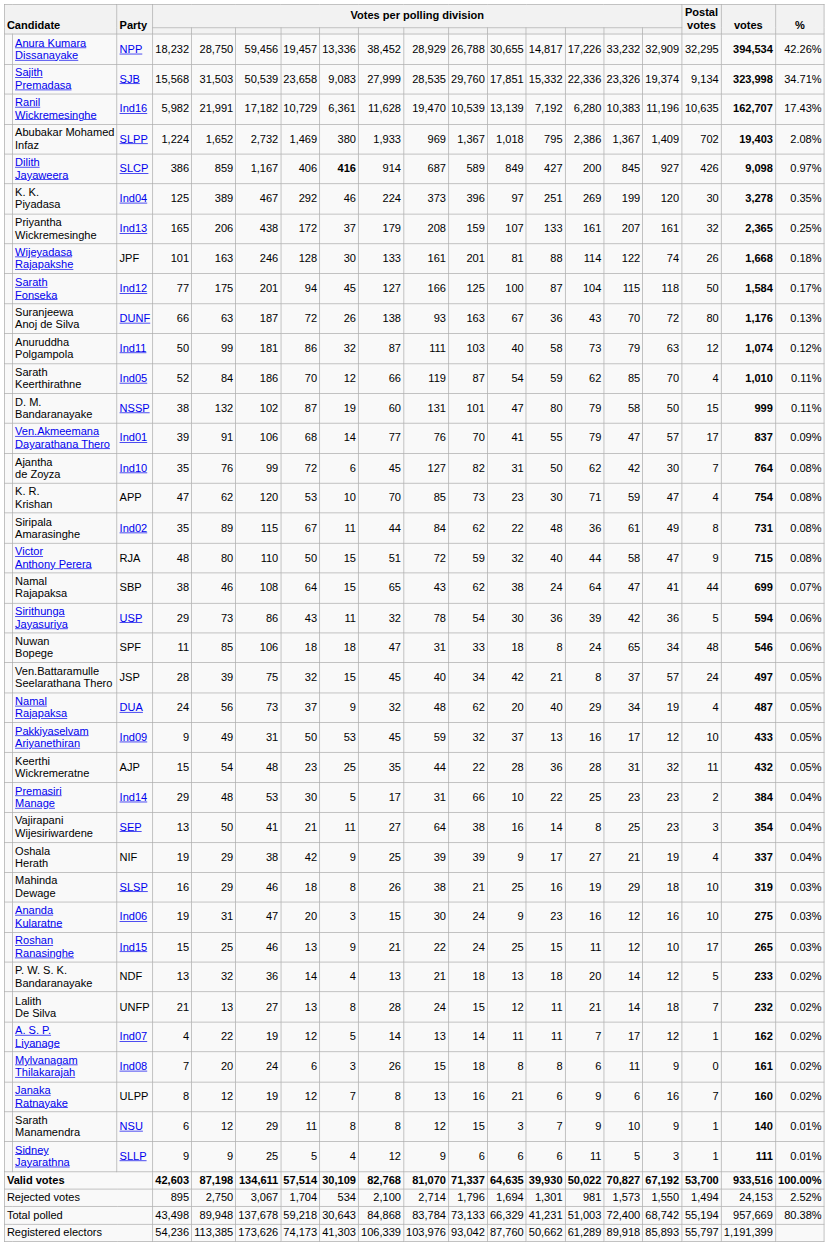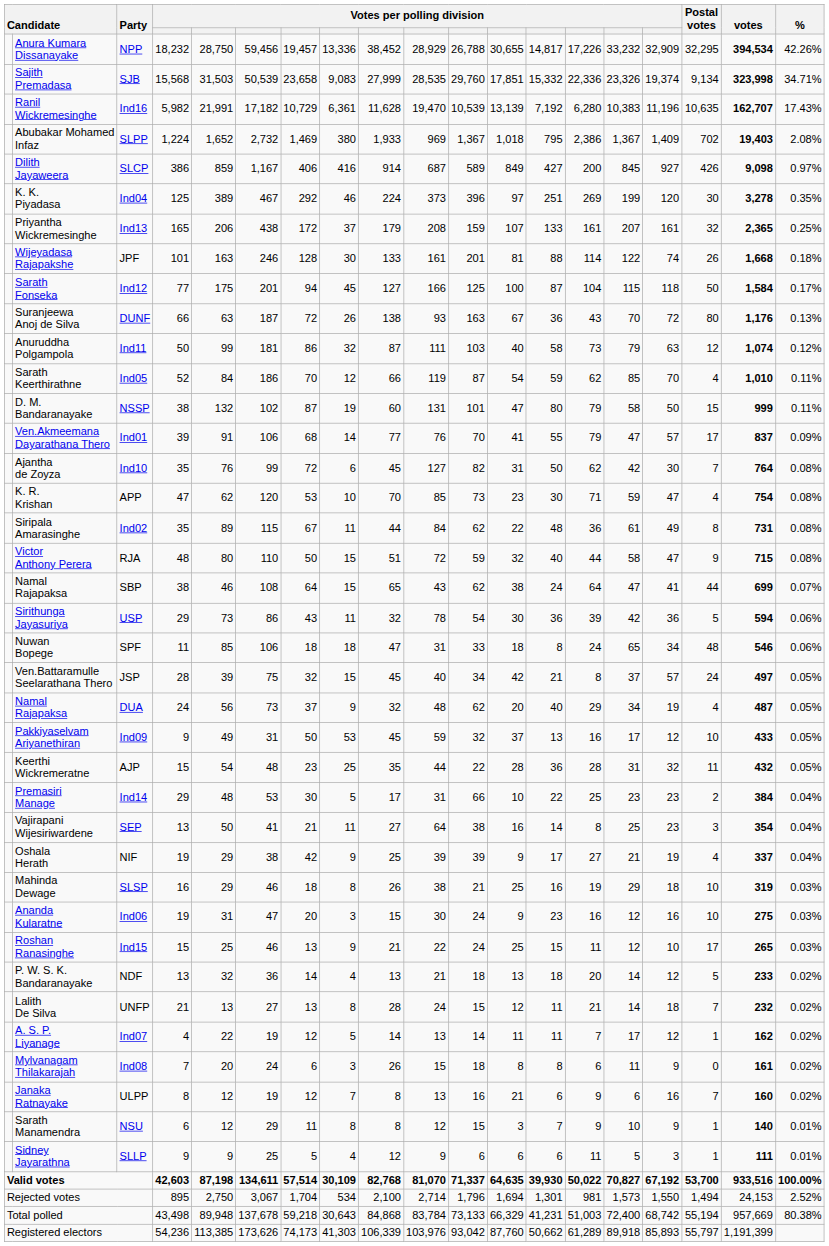SLCP | column 8: bold -> normal
